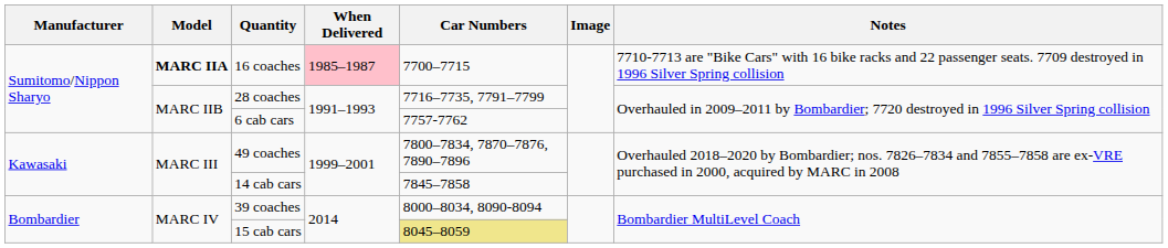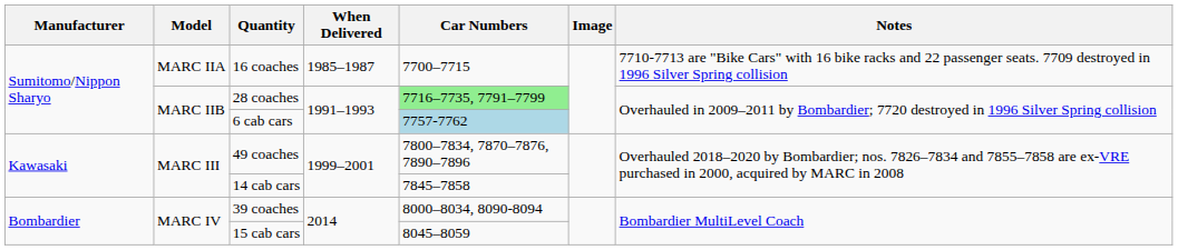16 coaches | Model: bold -> normal
16 coaches | When Delivered: pink background -> no background
28 coaches | Car Numbers: no background -> lightgreen background
6 cab cars | Car Numbers: no background -> lightblue background
15 cab cars | Car Numbers: khaki background -> no background
